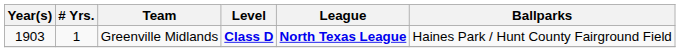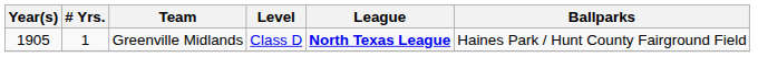Greenville Midlands | Year(s): 1903 -> 1905
Greenville Midlands | Level: bold -> normal
